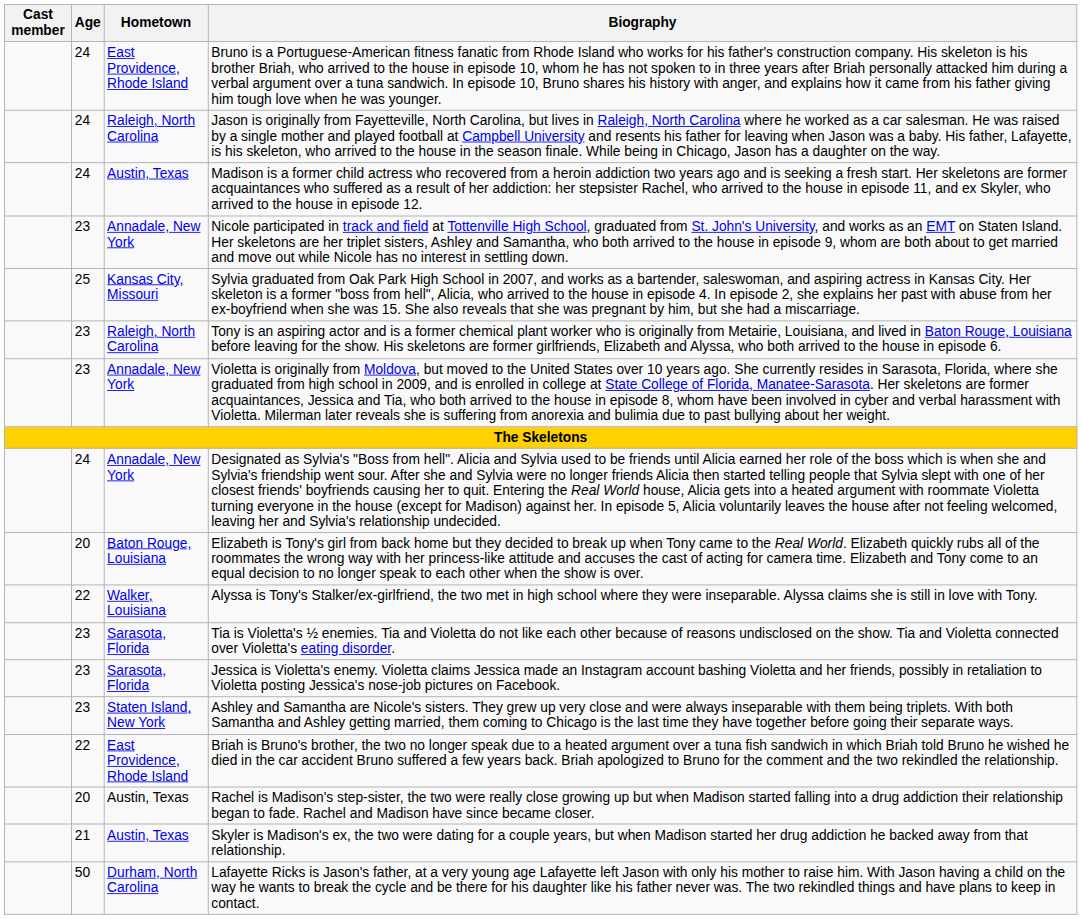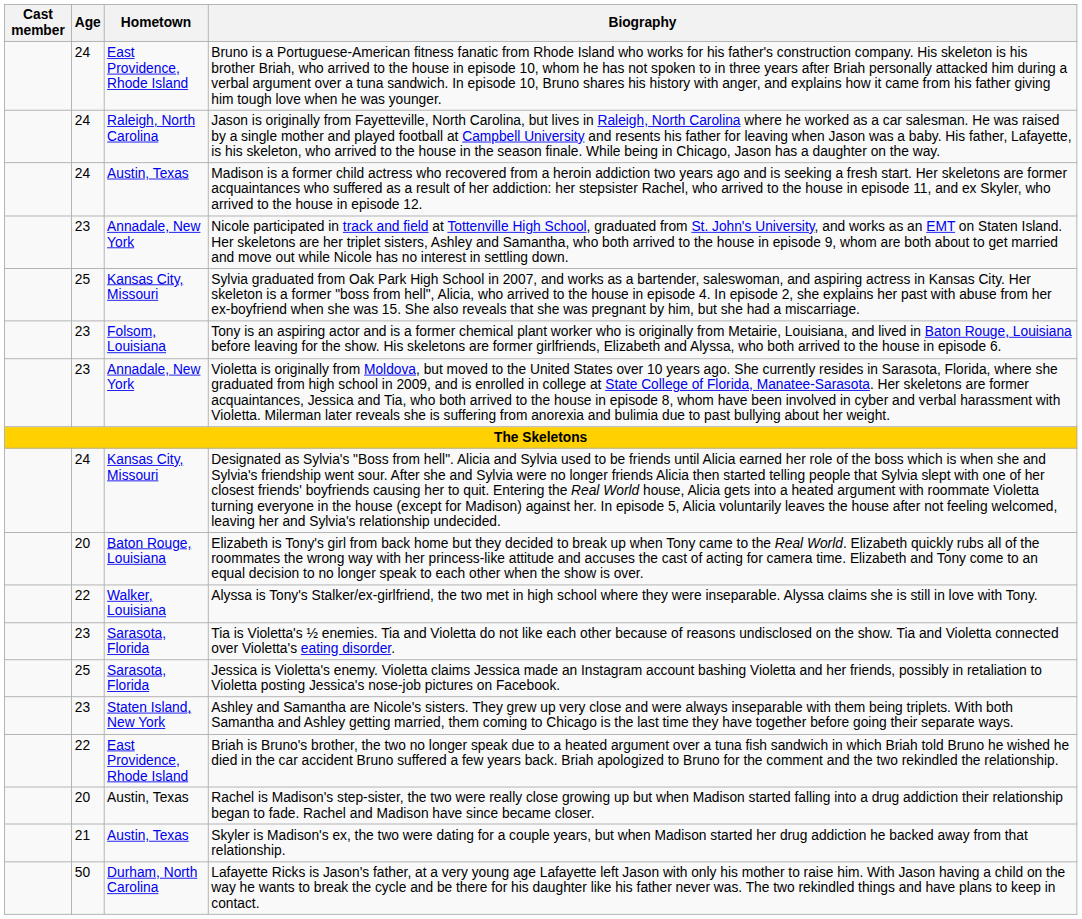row 7 | Hometown: Raleigh, North Carolina -> Folsom, Louisiana
row 10 | Hometown: Annadale, New York -> Kansas City, Missouri
row 14 | Age: 23 -> 25
